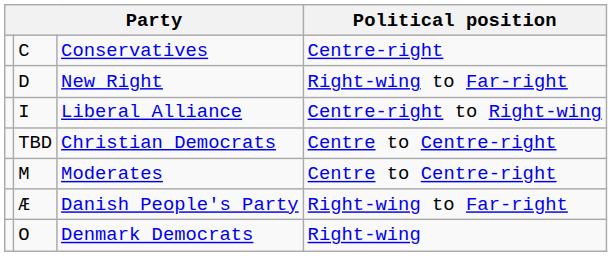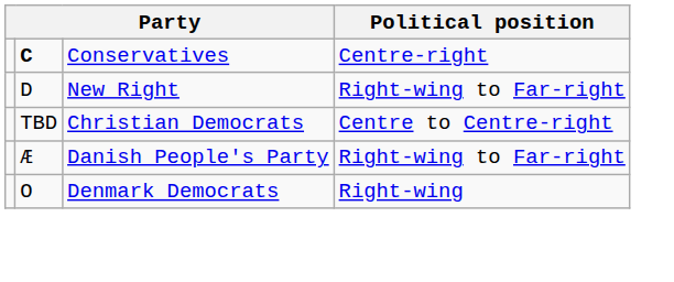Conservatives | column 2: normal -> bold
- row: I | Liberal Alliance | Centre-right to Right-wing
- row: M | Moderates | Centre to Centre-right
